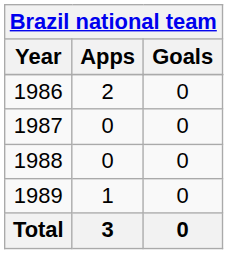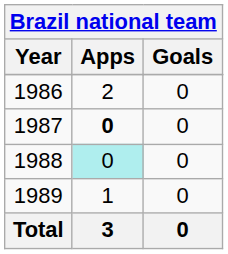1987 | Apps: normal -> bold
1988 | Apps: no background -> paleturquoise background
